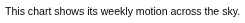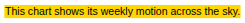row 1 | column 1: no background -> gold background
